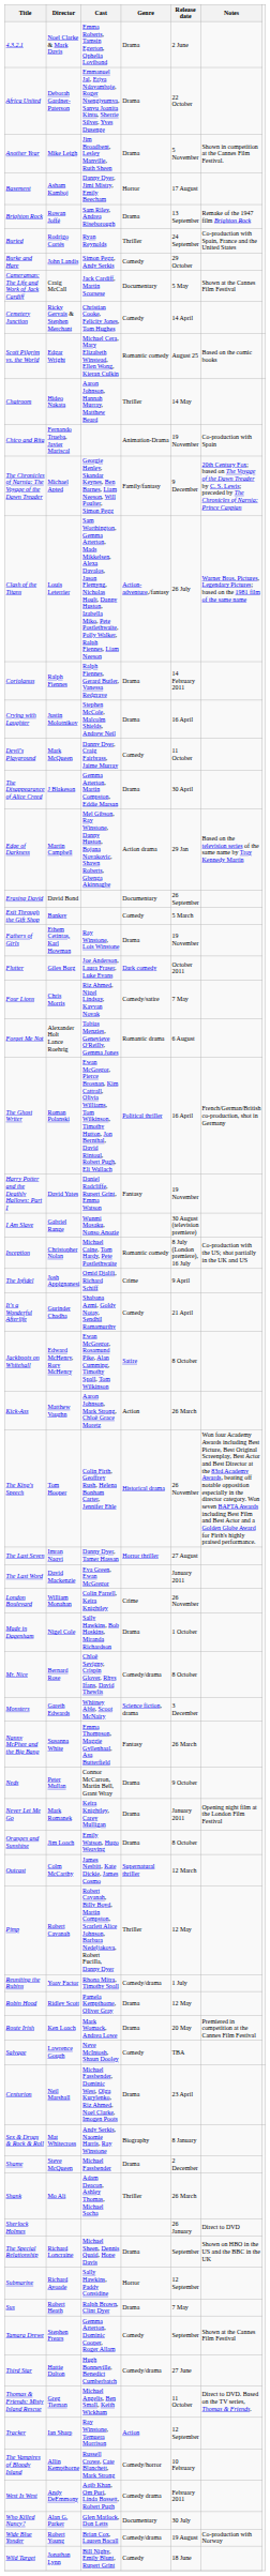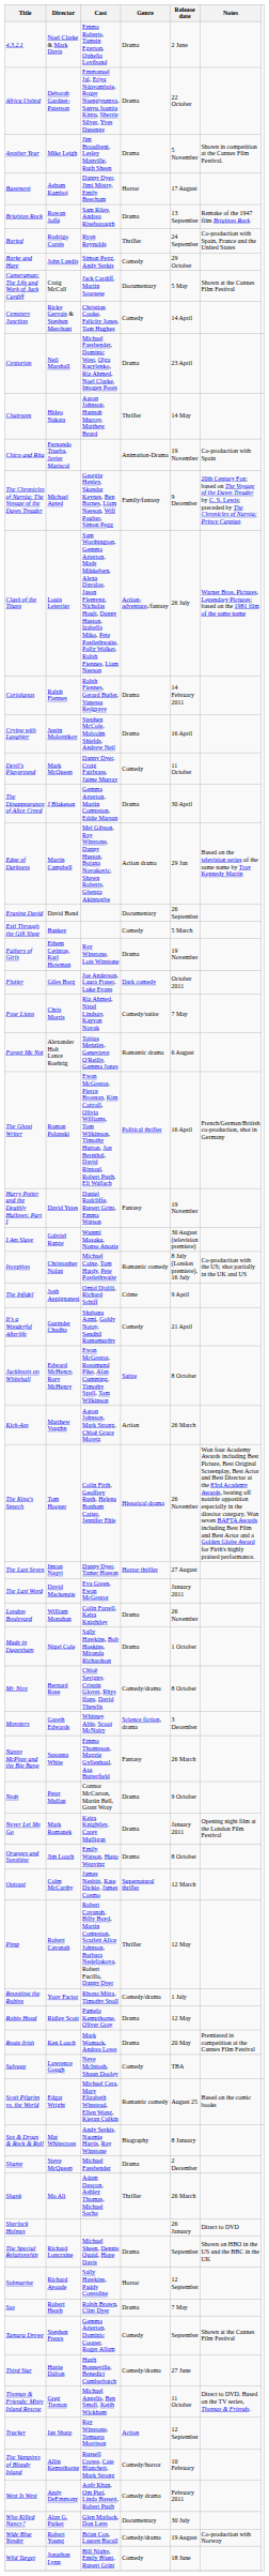rows swapped: Centurion <-> Scott Pilgrim vs. the World
London Boulevard | Genre: Crime -> Drama
